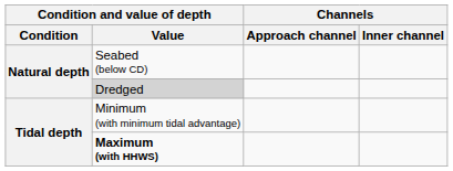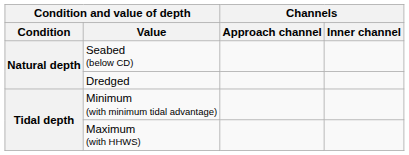Dredged | Condition and value of depth / Value: lightgrey background -> no background
Maximum (with HHWS) | Condition and value of depth / Value: bold -> normal
